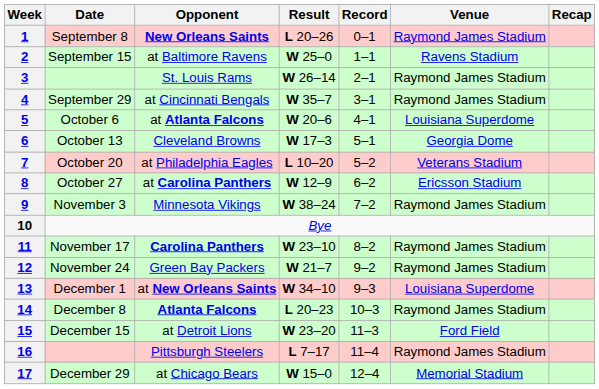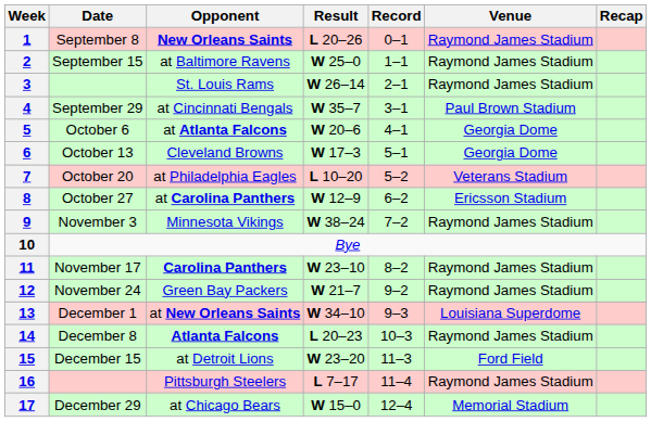2 | Venue: Ravens Stadium -> Raymond James Stadium
4 | Venue: Raymond James Stadium -> Paul Brown Stadium
5 | Venue: Louisiana Superdome -> Georgia Dome
